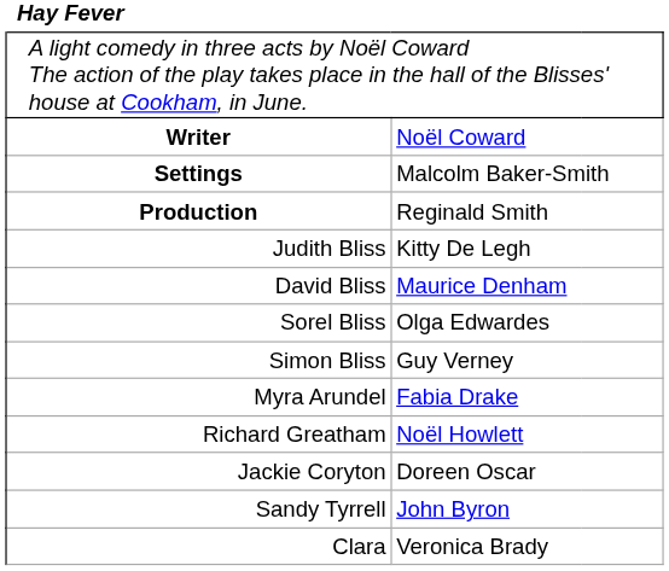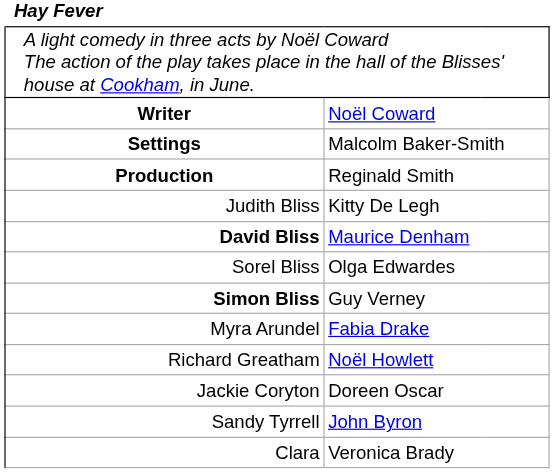David Bliss | column 2: normal -> bold
Simon Bliss | column 2: normal -> bold
